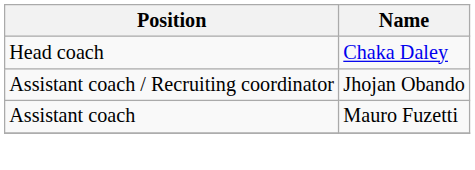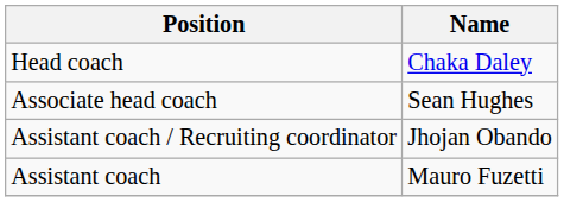+ row: Associate head coach | Sean Hughes
